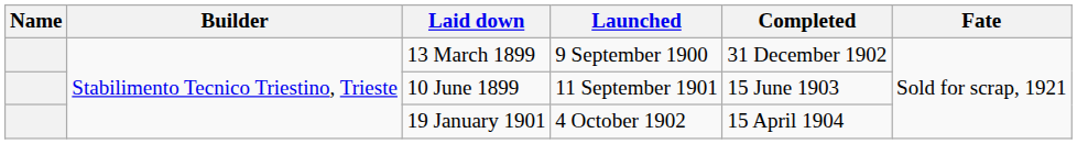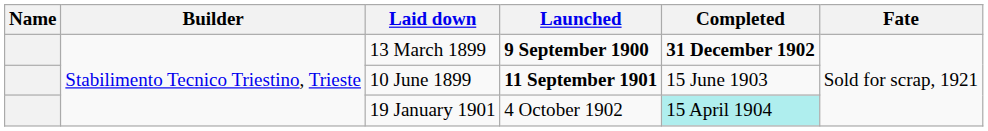13 March 1899 | Launched: normal -> bold
13 March 1899 | Completed: normal -> bold
10 June 1899 | Launched: normal -> bold
19 January 1901 | Completed: no background -> paleturquoise background
